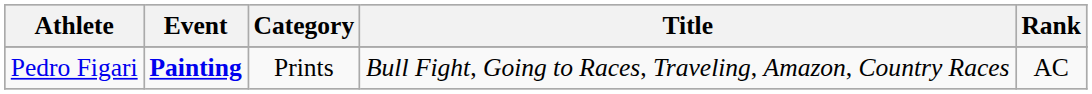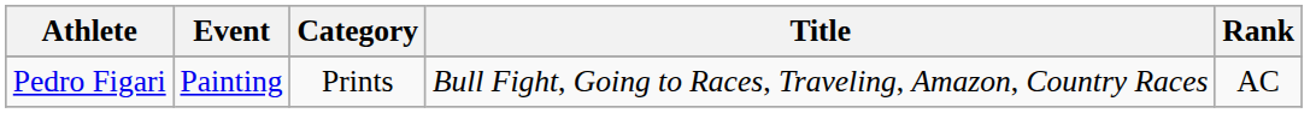Pedro Figari | Event: bold -> normal
